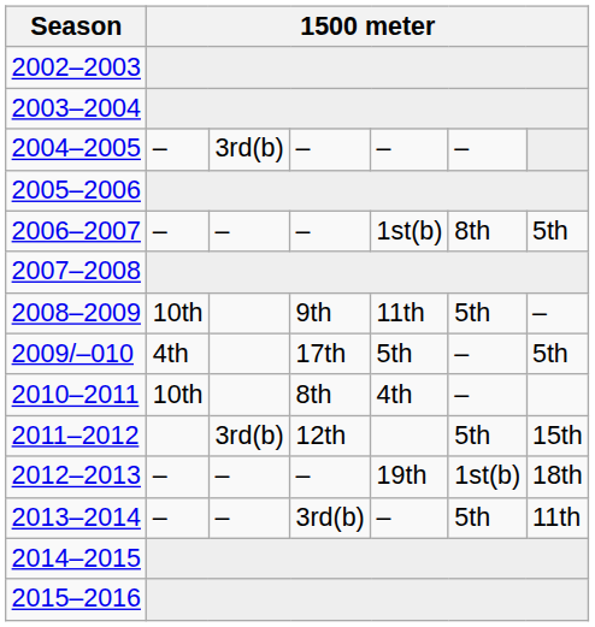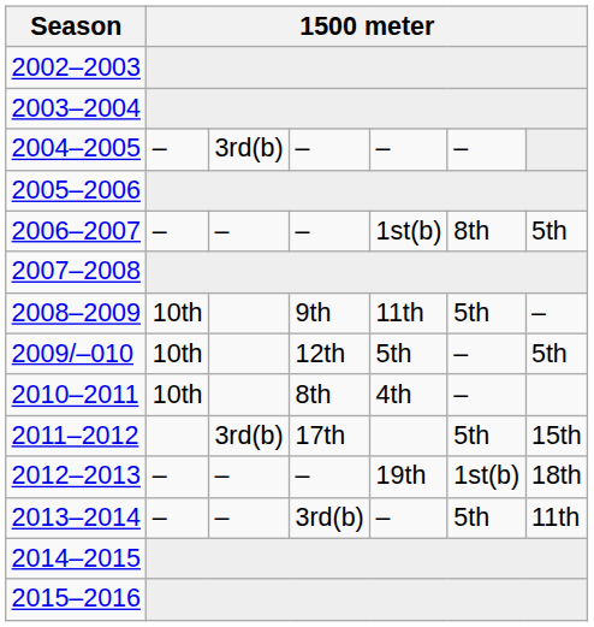2009/–010 | column 2: 4th -> 10th
2009/–010 | column 4: 17th -> 12th
2011–2012 | column 4: 12th -> 17th
